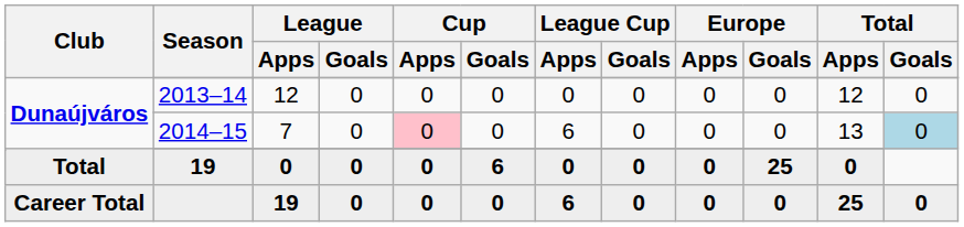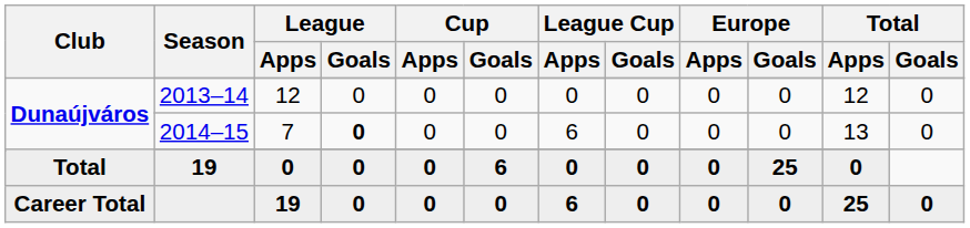7 | League / Goals: normal -> bold
7 | Cup / Apps: pink background -> no background
7 | Total / Goals: lightblue background -> no background
